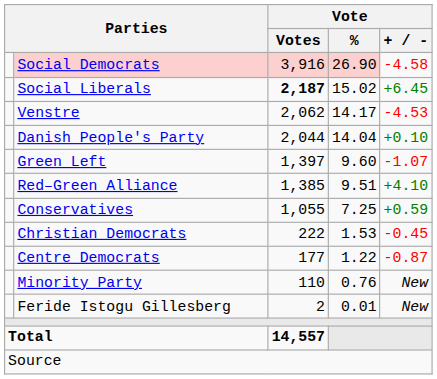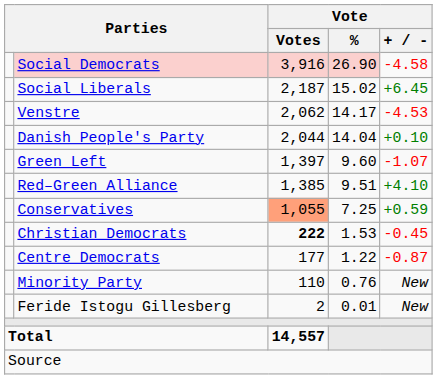Social Liberals | Vote / Votes: bold -> normal
Conservatives | Vote / Votes: no background -> lightsalmon background
Christian Democrats | Vote / Votes: normal -> bold
